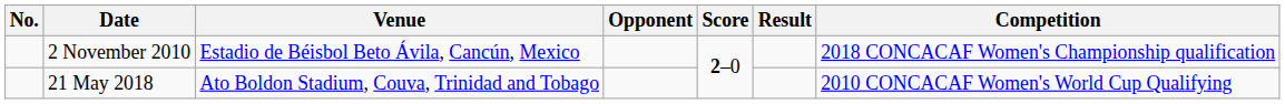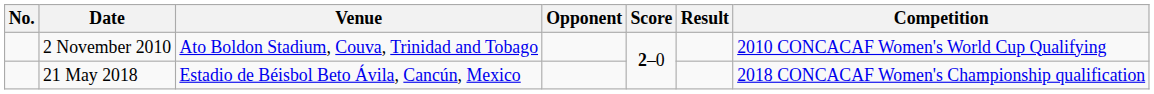2 November 2010 | Venue: Estadio de Béisbol Beto Ávila, Cancún, Mexico -> Ato Boldon Stadium, Couva, Trinidad and Tobago
2 November 2010 | Competition: 2018 CONCACAF Women's Championship qualification -> 2010 CONCACAF Women's World Cup Qualifying
21 May 2018 | Venue: Ato Boldon Stadium, Couva, Trinidad and Tobago -> Estadio de Béisbol Beto Ávila, Cancún, Mexico
21 May 2018 | Competition: 2010 CONCACAF Women's World Cup Qualifying -> 2018 CONCACAF Women's Championship qualification
